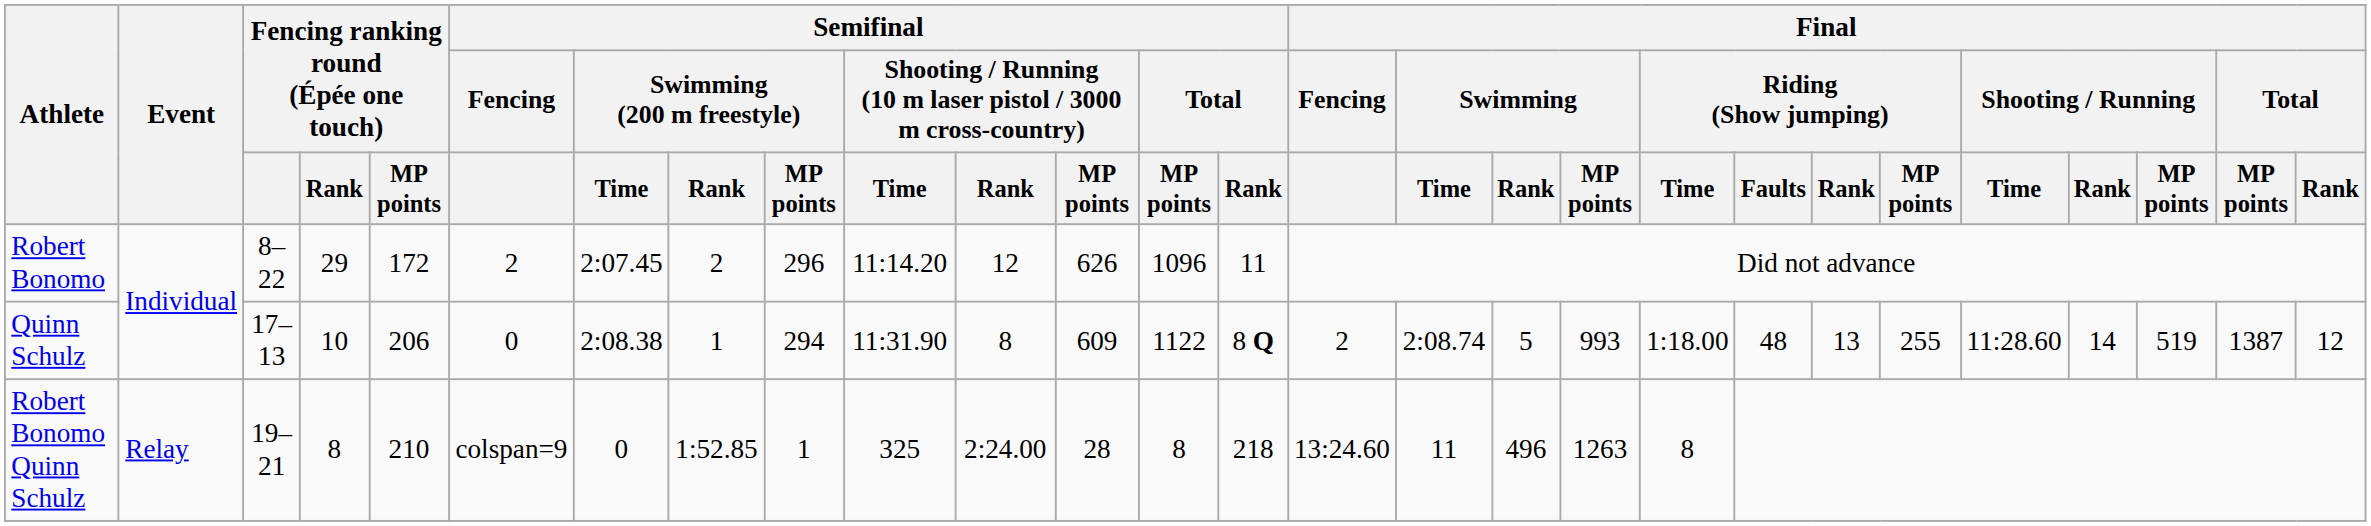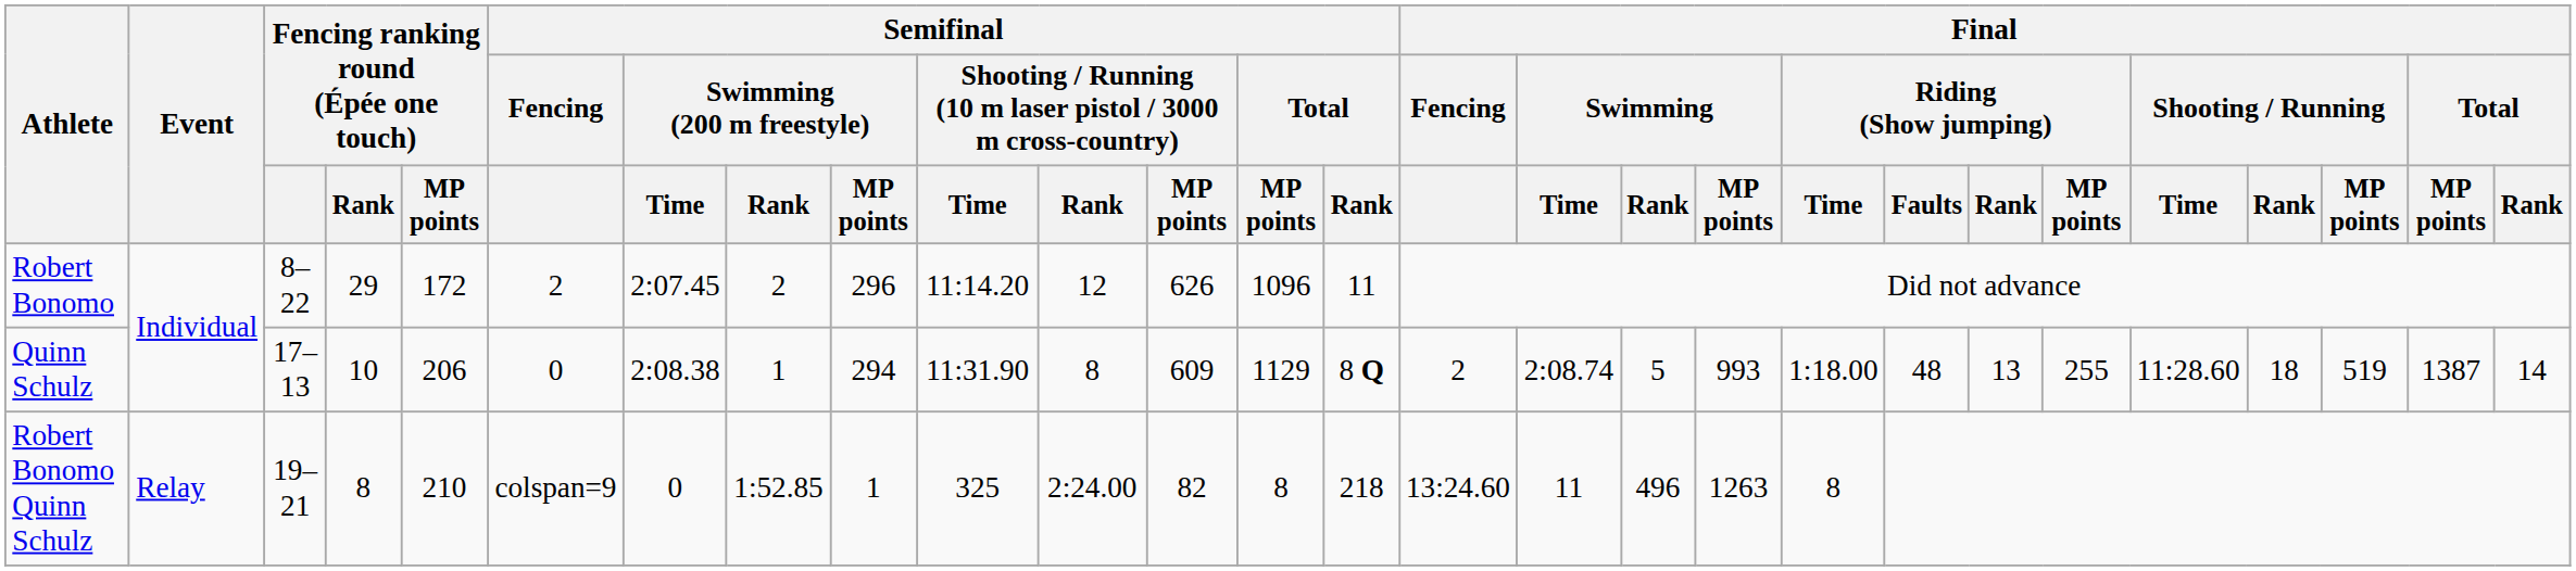Quinn Schulz | Semifinal / Total / MP points: 1122 -> 1129
Quinn Schulz | Final / Shooting / Running / Rank: 14 -> 18
Quinn Schulz | Final / Total / Rank: 12 -> 14
Robert Bonomo Quinn Schulz | column 12: 28 -> 82
